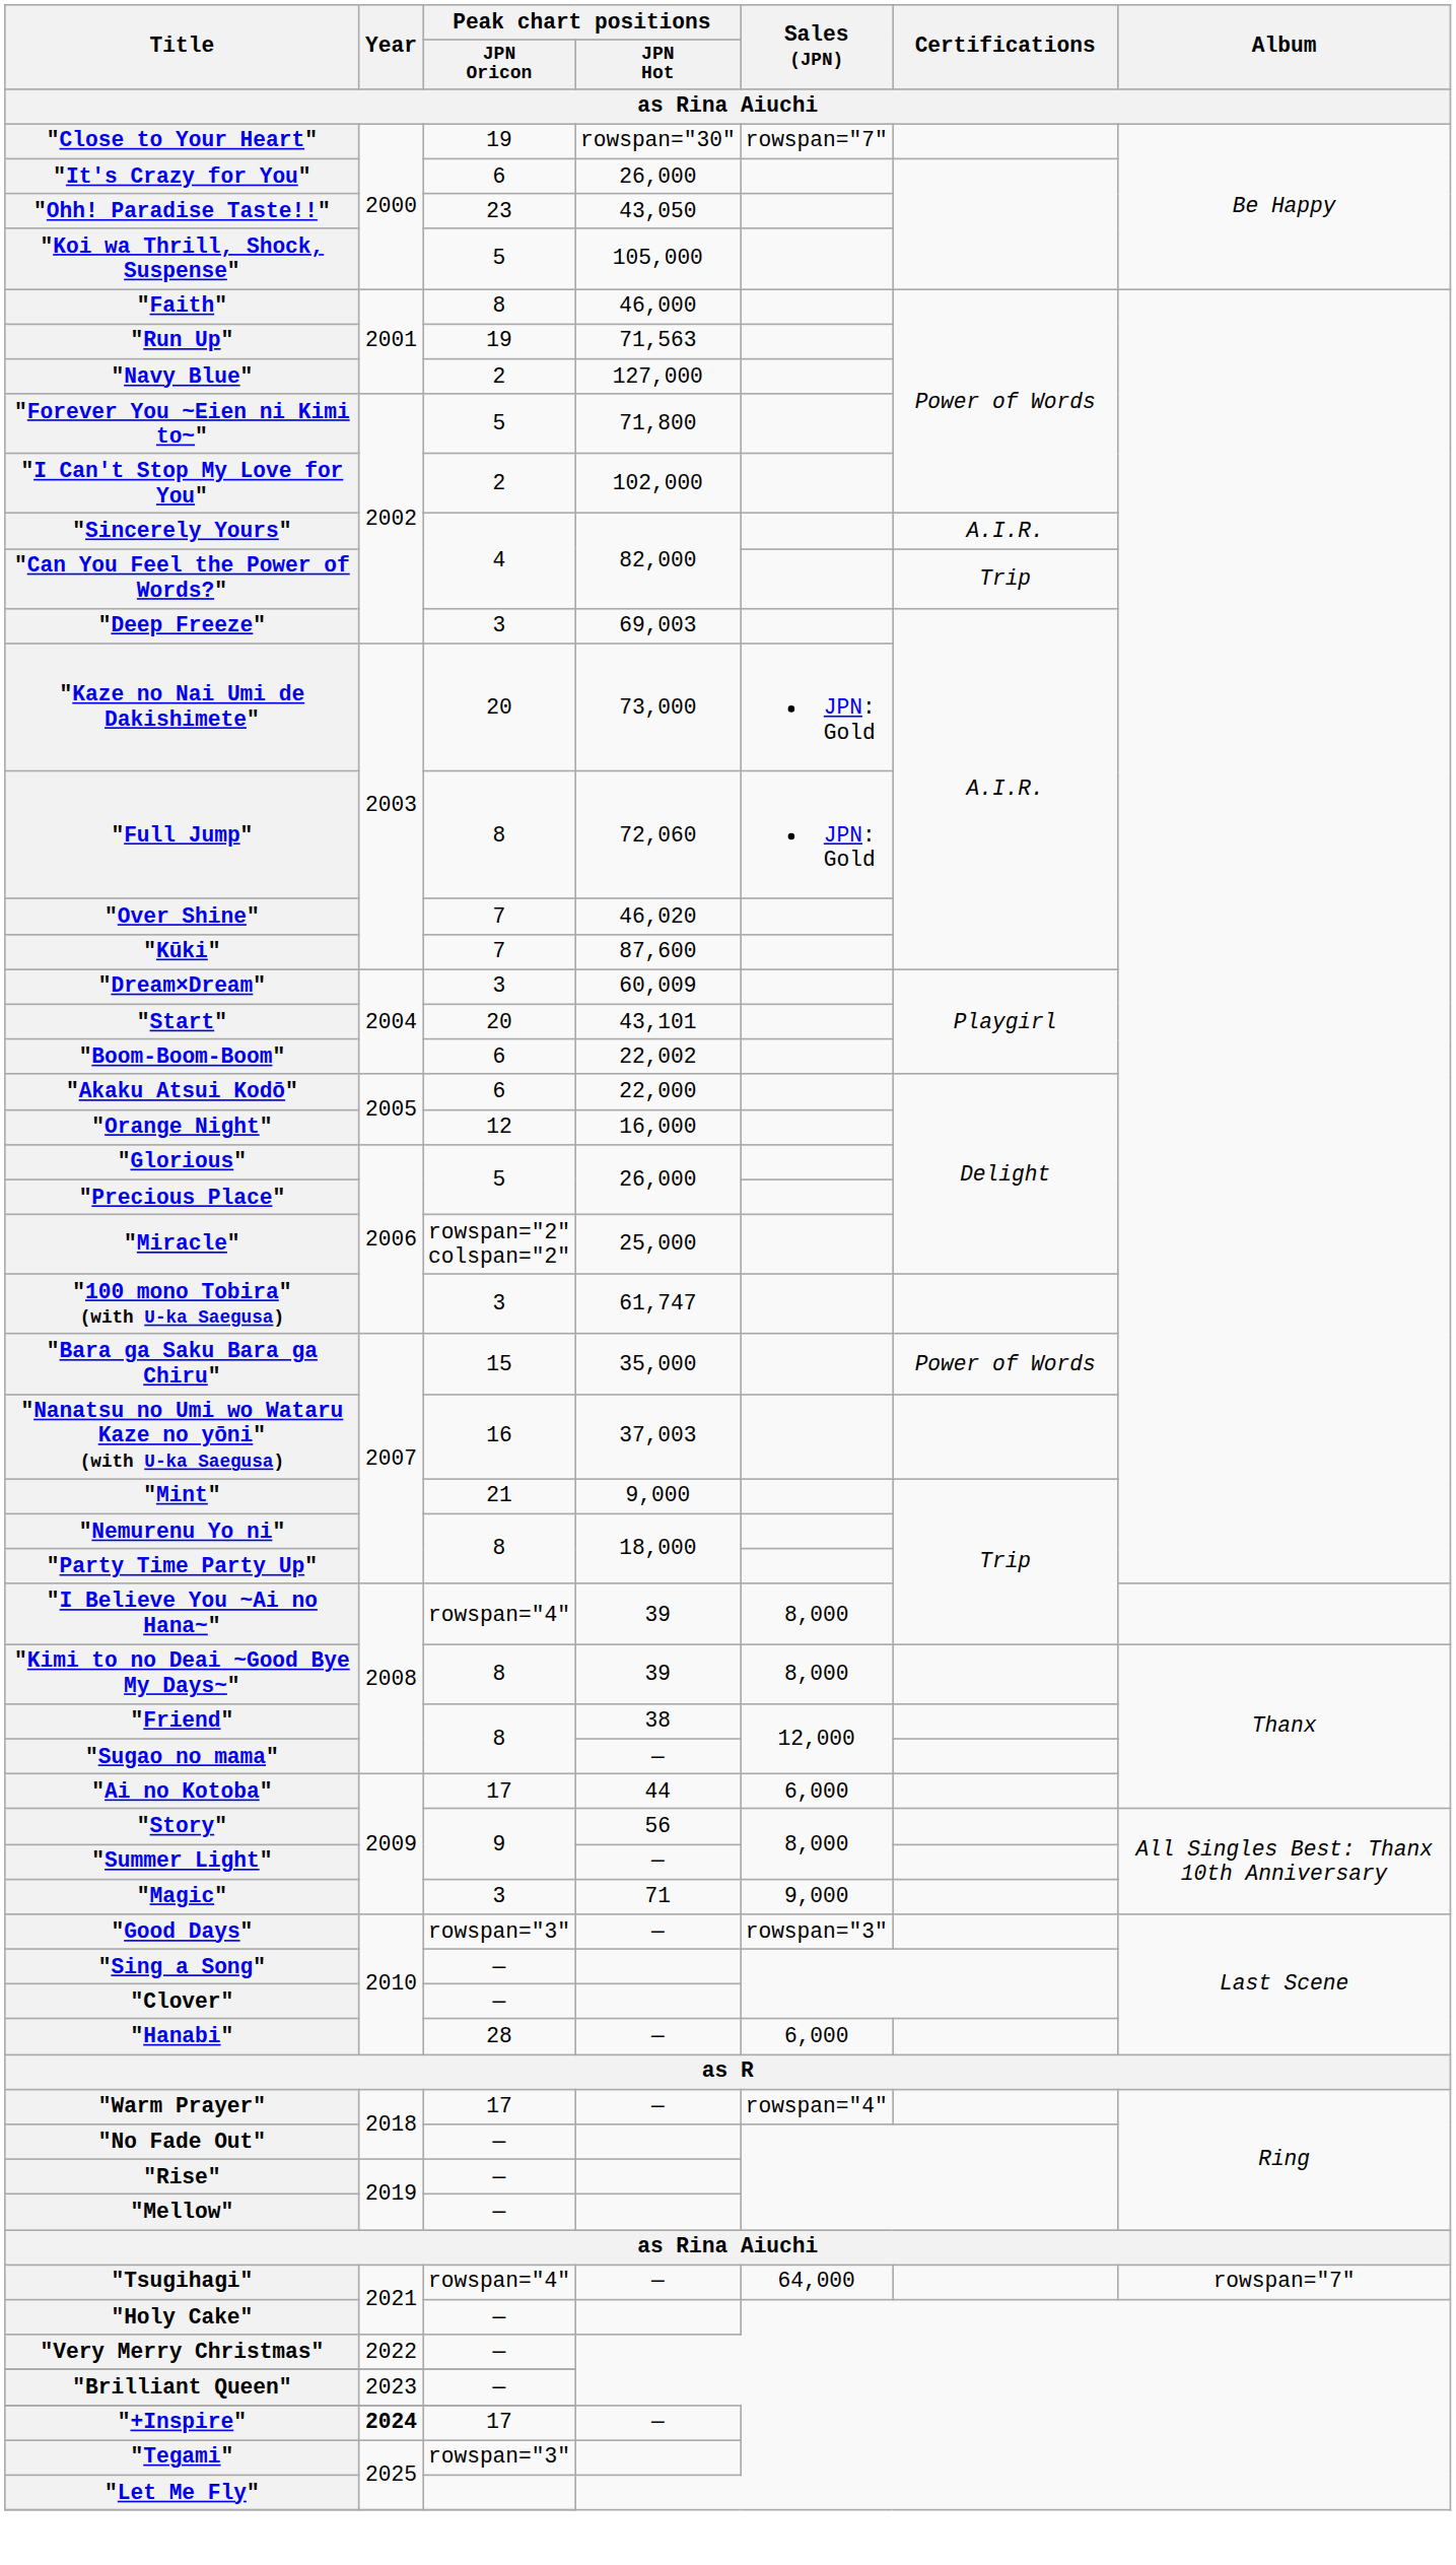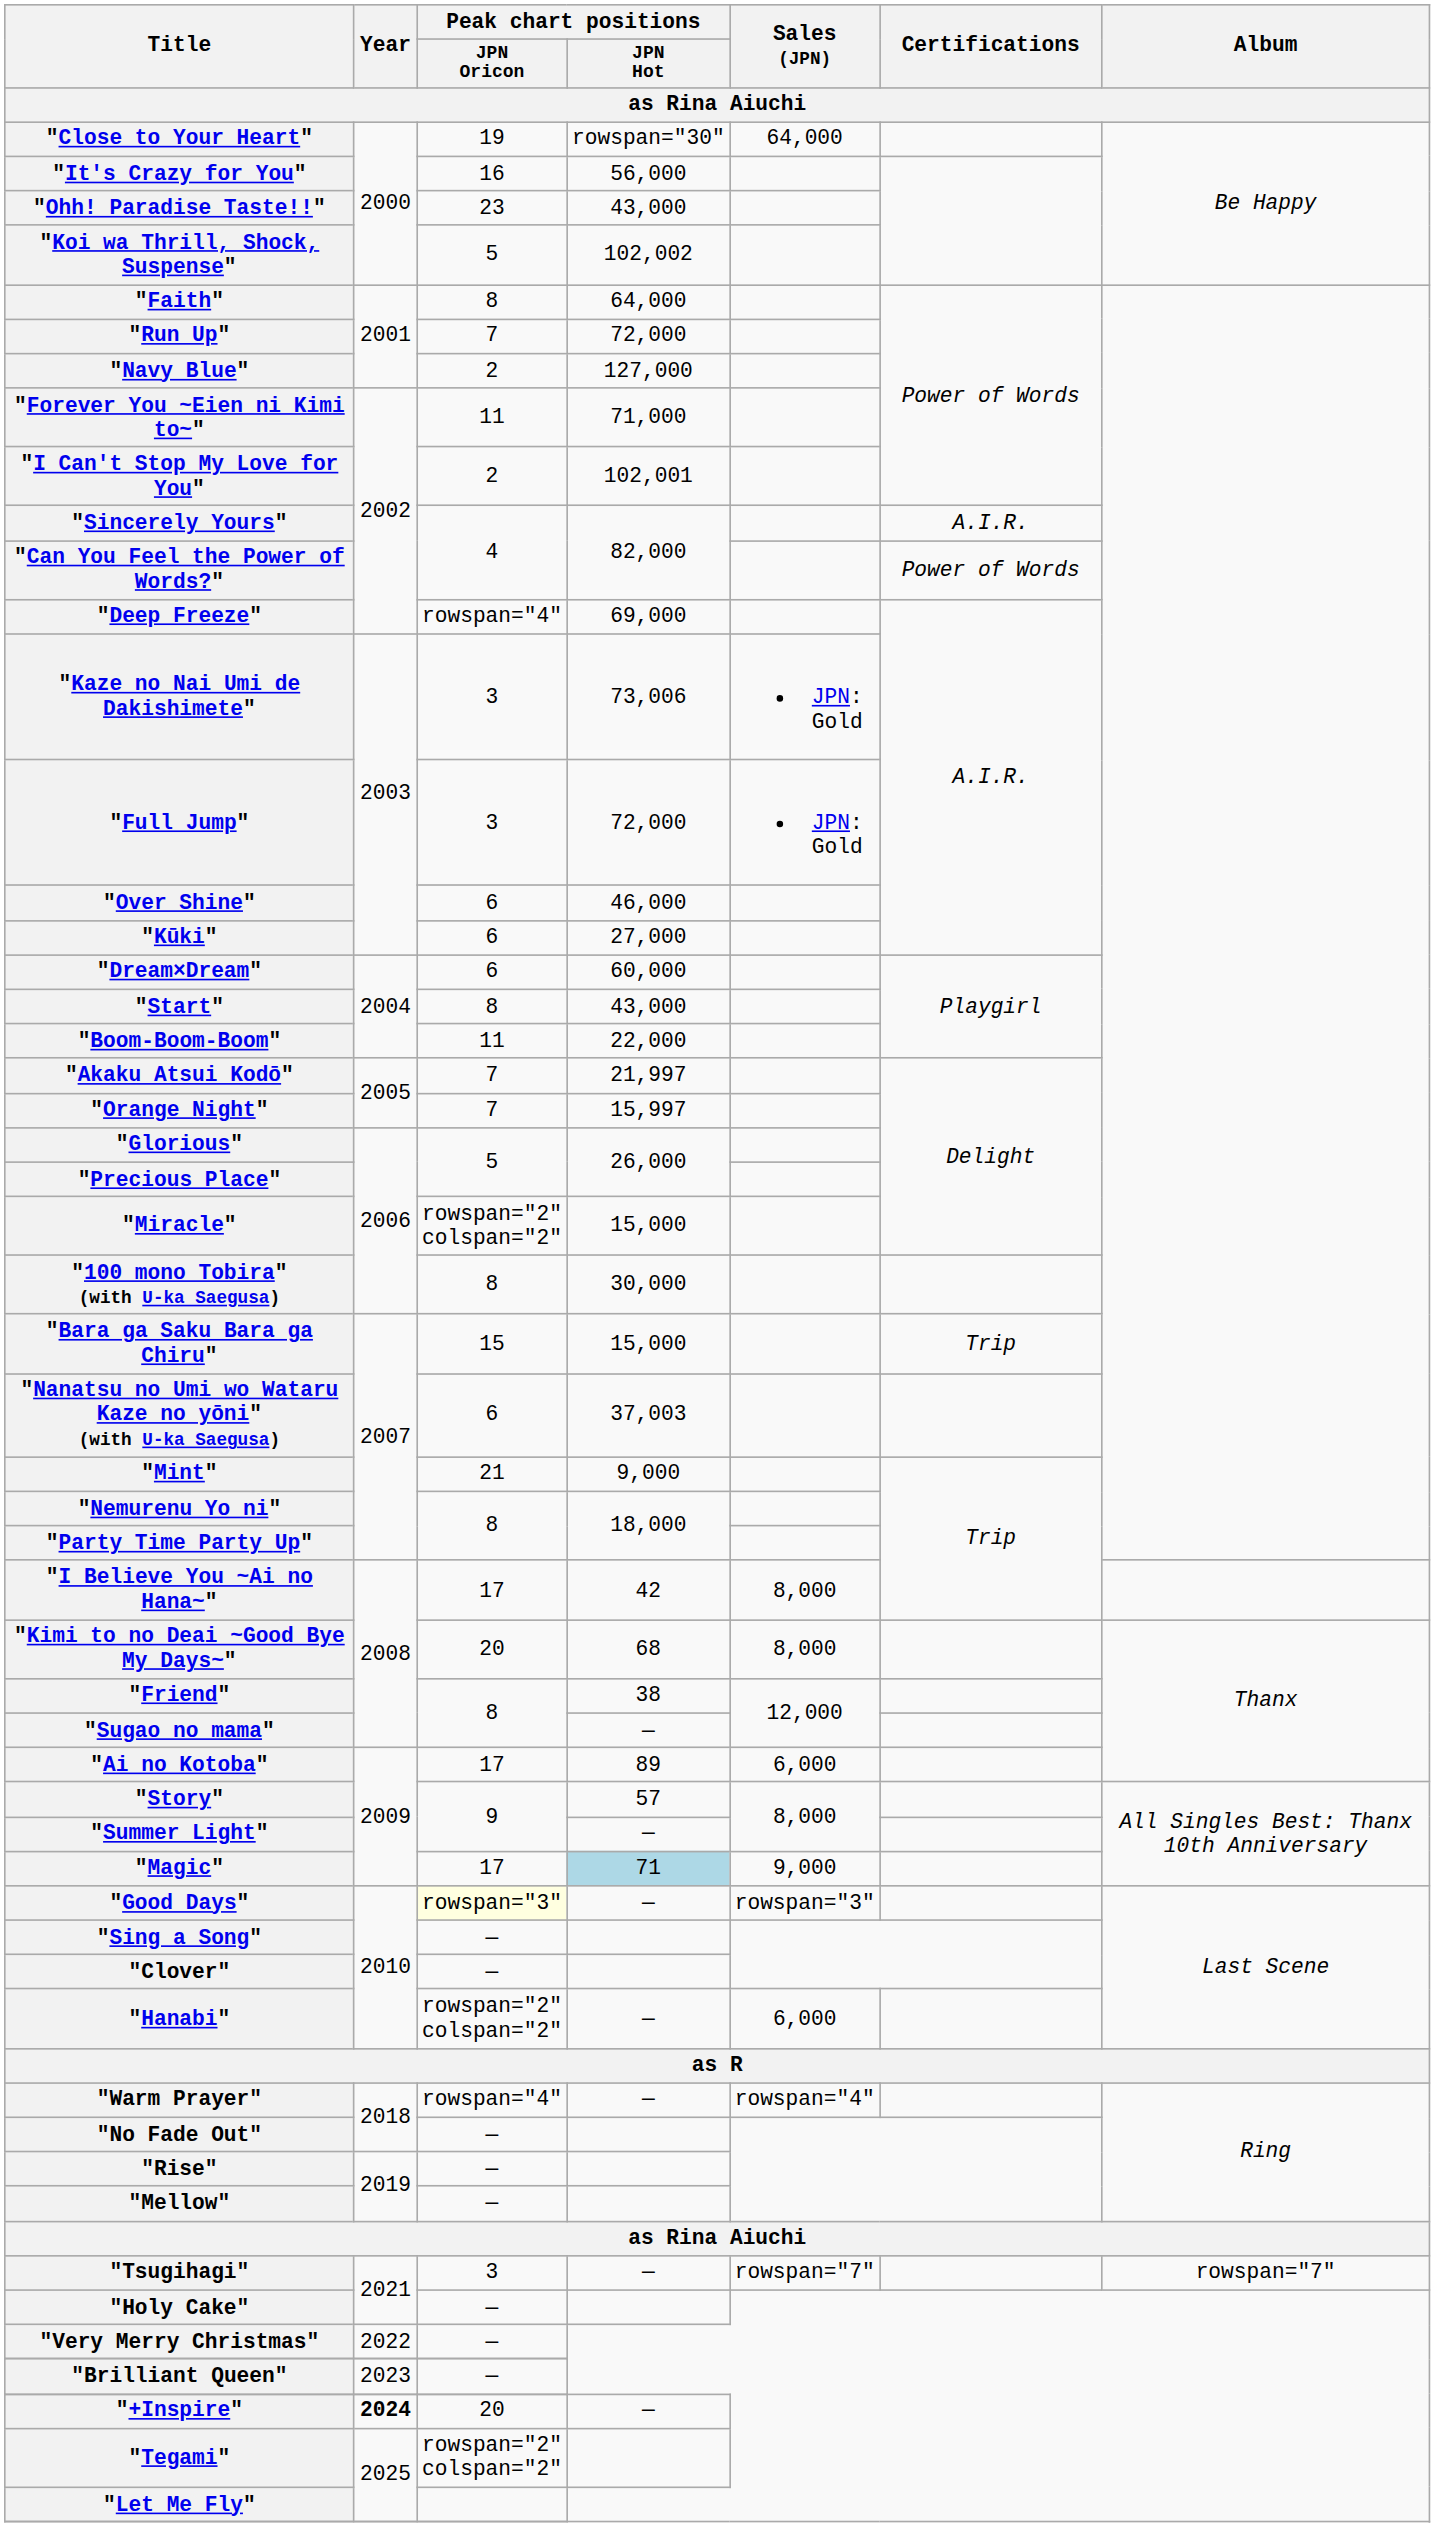"Close to Your Heart" | Sales (JPN): rowspan="7" -> 64,000
"It's Crazy for You" | Peak chart positions / JPN Oricon: 6 -> 16
"It's Crazy for You" | Peak chart positions / JPN Hot: 26,000 -> 56,000
"Ohh! Paradise Taste!!" | Peak chart positions / JPN Hot: 43,050 -> 43,000
"Koi wa Thrill, Shock, Suspense" | Peak chart positions / JPN Hot: 105,000 -> 102,002
"Faith" | Peak chart positions / JPN Hot: 46,000 -> 64,000
"Run Up" | Peak chart positions / JPN Oricon: 19 -> 7
"Run Up" | Peak chart positions / JPN Hot: 71,563 -> 72,000
"Forever You ~Eien ni Kimi to~" | Peak chart positions / JPN Oricon: 5 -> 11
"Forever You ~Eien ni Kimi to~" | Peak chart positions / JPN Hot: 71,800 -> 71,000
"I Can't Stop My Love for You" | Peak chart positions / JPN Hot: 102,000 -> 102,001
"Can You Feel the Power of Words?" | Certifications: Trip -> Power of Words
"Deep Freeze" | Peak chart positions / JPN Oricon: 3 -> rowspan="4"
"Deep Freeze" | Peak chart positions / JPN Hot: 69,003 -> 69,000
"Kaze no Nai Umi de Dakishimete" | Peak chart positions / JPN Oricon: 20 -> 3
"Kaze no Nai Umi de Dakishimete" | Peak chart positions / JPN Hot: 73,000 -> 73,006
"Full Jump" | Peak chart positions / JPN Oricon: 8 -> 3
"Full Jump" | Peak chart positions / JPN Hot: 72,060 -> 72,000
"Over Shine" | Peak chart positions / JPN Oricon: 7 -> 6
"Over Shine" | Peak chart positions / JPN Hot: 46,020 -> 46,000
"Kūki" | Peak chart positions / JPN Oricon: 7 -> 6
"Kūki" | Peak chart positions / JPN Hot: 87,600 -> 27,000
"Dream×Dream" | Peak chart positions / JPN Oricon: 3 -> 6
"Dream×Dream" | Peak chart positions / JPN Hot: 60,009 -> 60,000
"Start" | Peak chart positions / JPN Oricon: 20 -> 8
"Start" | Peak chart positions / JPN Hot: 43,101 -> 43,000
"Boom-Boom-Boom" | Peak chart positions / JPN Oricon: 6 -> 11
"Boom-Boom-Boom" | Peak chart positions / JPN Hot: 22,002 -> 22,000
"Akaku Atsui Kodō" | Peak chart positions / JPN Oricon: 6 -> 7
"Akaku Atsui Kodō" | Peak chart positions / JPN Hot: 22,000 -> 21,997
"Orange Night" | Peak chart positions / JPN Oricon: 12 -> 7
"Orange Night" | Peak chart positions / JPN Hot: 16,000 -> 15,997
"Miracle" | Peak chart positions / JPN Hot: 25,000 -> 15,000
"100 mono Tobira" (with U-ka Saegusa) | Peak chart positions / JPN Oricon: 3 -> 8
"100 mono Tobira" (with U-ka Saegusa) | Peak chart positions / JPN Hot: 61,747 -> 30,000
"Bara ga Saku Bara ga Chiru" | Peak chart positions / JPN Hot: 35,000 -> 15,000
"Bara ga Saku Bara ga Chiru" | Certifications: Power of Words -> Trip
"Nanatsu no Umi wo Wataru Kaze no yōni" (with U-ka Saegusa) | Peak chart positions / JPN Oricon: 16 -> 6
"I Believe You ~Ai no Hana~" | Peak chart positions / JPN Oricon: rowspan="4" -> 17
"I Believe You ~Ai no Hana~" | Peak chart positions / JPN Hot: 39 -> 42
"Kimi to no Deai ~Good Bye My Days~" | Peak chart positions / JPN Oricon: 8 -> 20
"Kimi to no Deai ~Good Bye My Days~" | Peak chart positions / JPN Hot: 39 -> 68
"Ai no Kotoba" | Peak chart positions / JPN Hot: 44 -> 89
"Story" | Peak chart positions / JPN Hot: 56 -> 57
"Magic" | Peak chart positions / JPN Oricon: 3 -> 17
"Magic" | Peak chart positions / JPN Hot: no background -> lightblue background
"Good Days" | Peak chart positions / JPN Oricon: no background -> lightyellow background
"Hanabi" | Peak chart positions / JPN Oricon: 28 -> rowspan="2" colspan="2"
"Warm Prayer" | Peak chart positions / JPN Oricon: 17 -> rowspan="4"
"Tsugihagi" | Peak chart positions / JPN Oricon: rowspan="4" -> 3
"Tsugihagi" | Sales (JPN): 64,000 -> rowspan="7"
"+Inspire" | Peak chart positions / JPN Oricon: 17 -> 20
"Tegami" | Peak chart positions / JPN Oricon: rowspan="3" -> rowspan="2" colspan="2"
